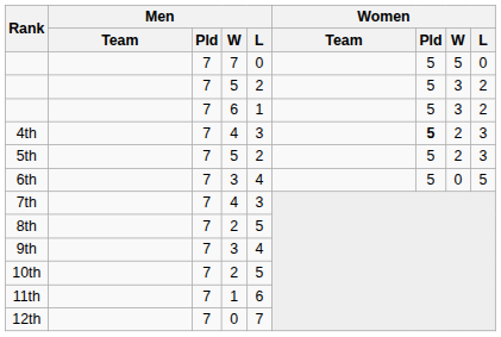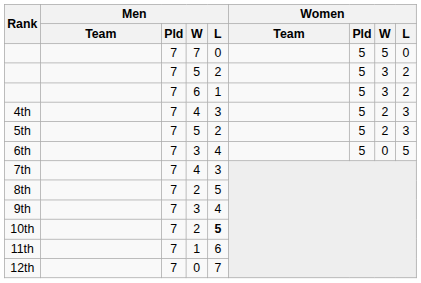4th | Women / Pld: bold -> normal
10th | Men / L: normal -> bold
